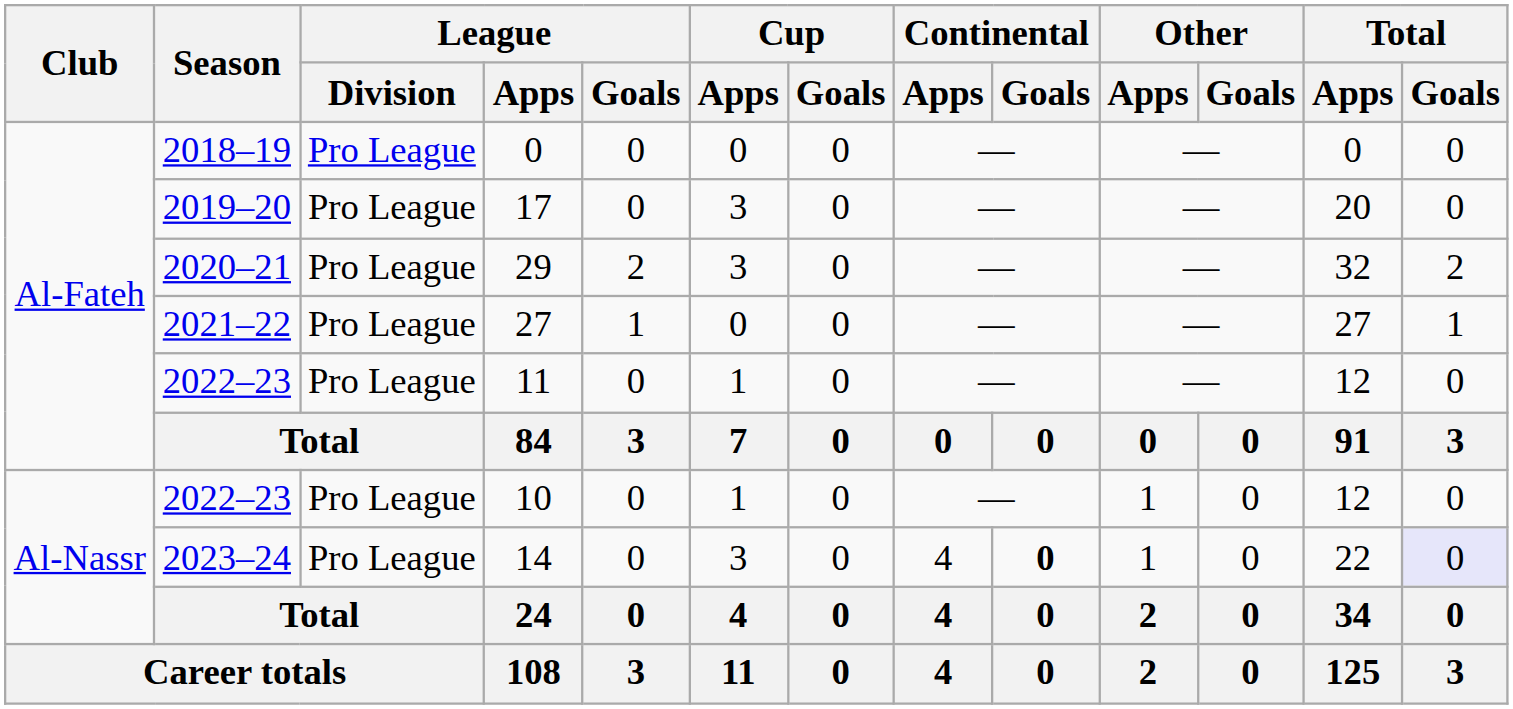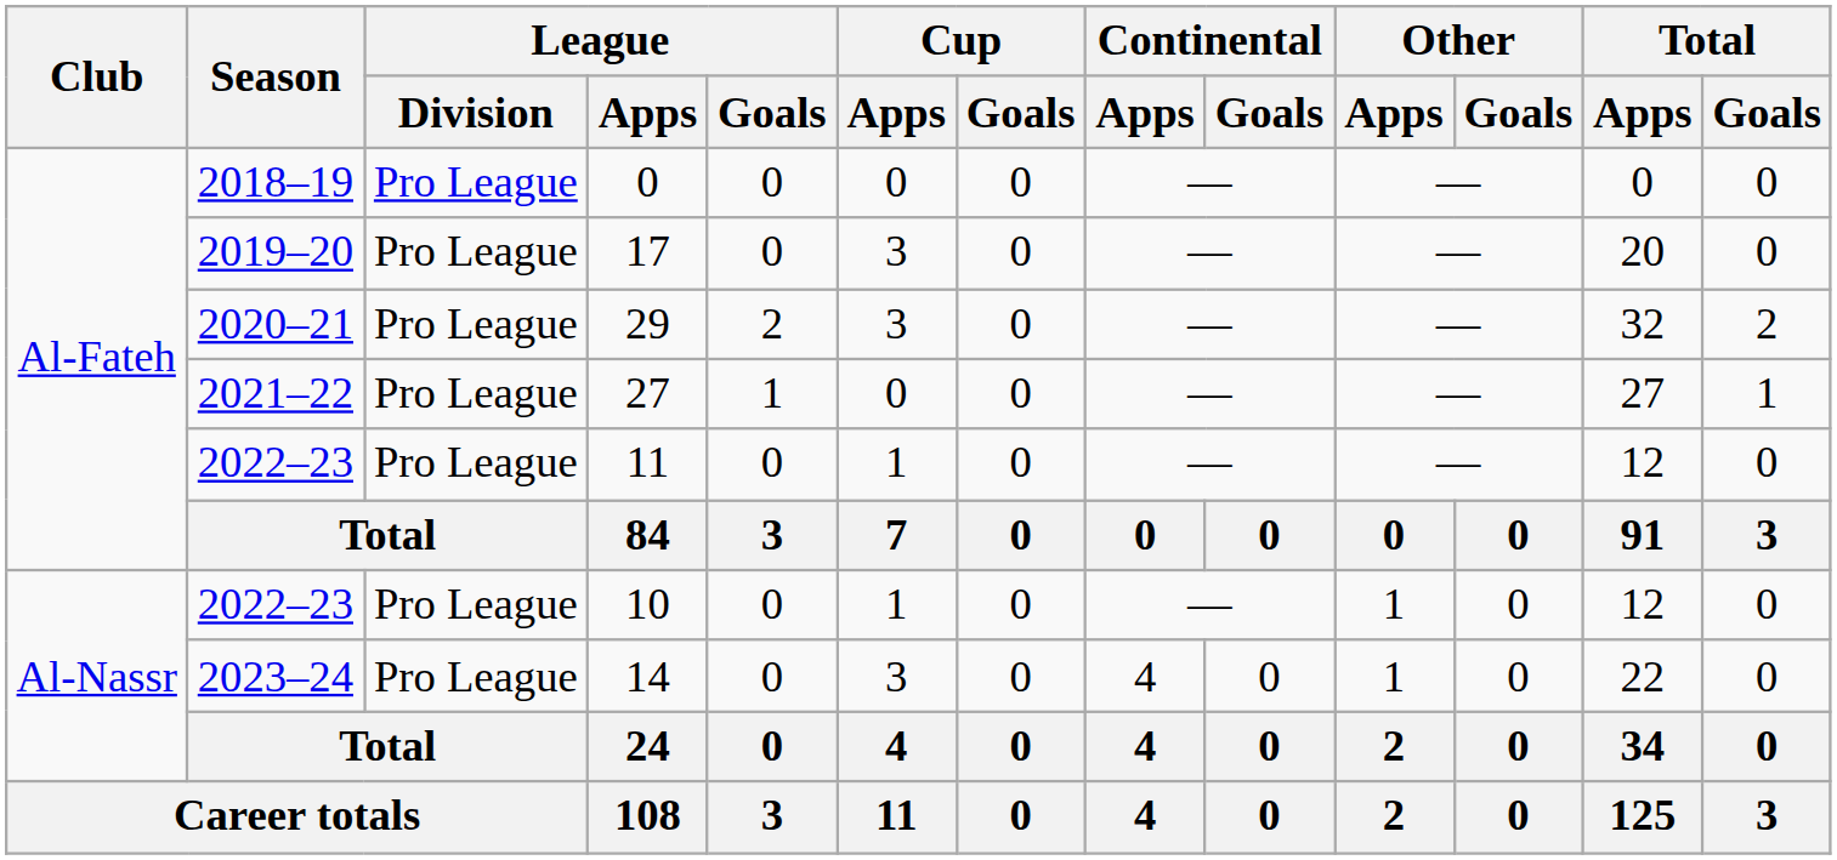14 | Continental / Goals: bold -> normal
14 | Total / Goals: lavender background -> no background
